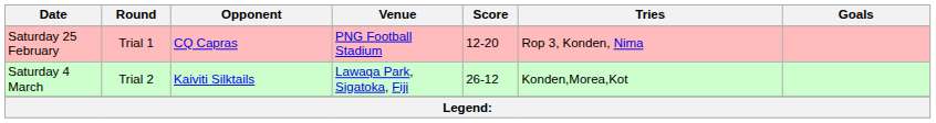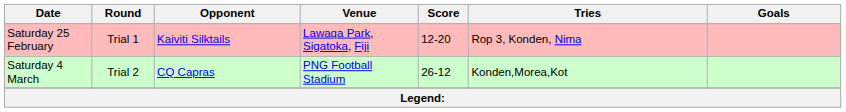Saturday 25 February | Opponent: CQ Capras -> Kaiviti Silktails
Saturday 25 February | Venue: PNG Football Stadium -> Lawaqa Park, Sigatoka, Fiji
Saturday 4 March | Opponent: Kaiviti Silktails -> CQ Capras
Saturday 4 March | Venue: Lawaqa Park, Sigatoka, Fiji -> PNG Football Stadium
